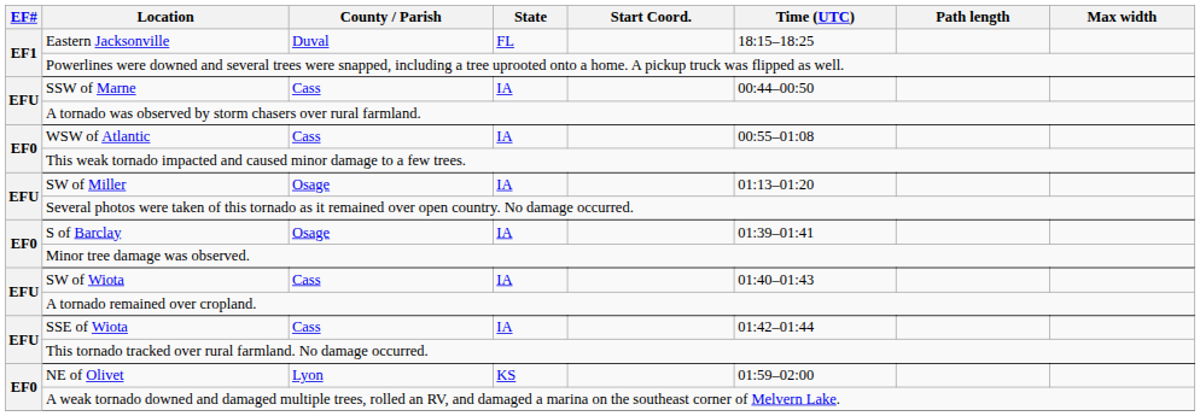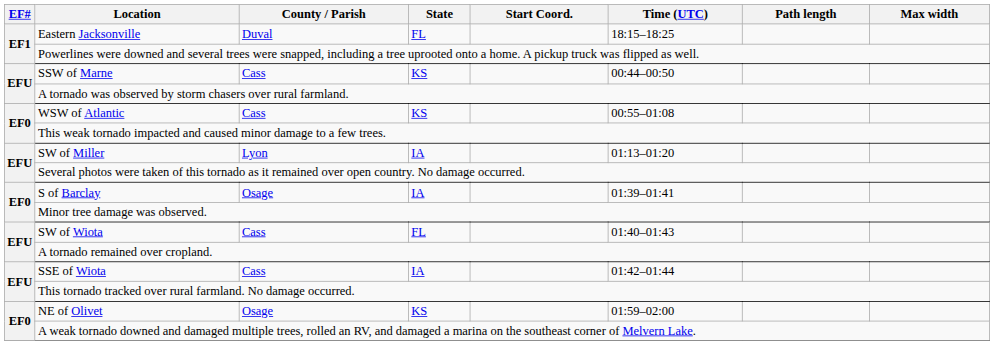SSW of Marne | State: IA -> KS
WSW of Atlantic | State: IA -> KS
SW of Miller | County / Parish: Osage -> Lyon
SW of Wiota | State: IA -> FL
NE of Olivet | County / Parish: Lyon -> Osage
